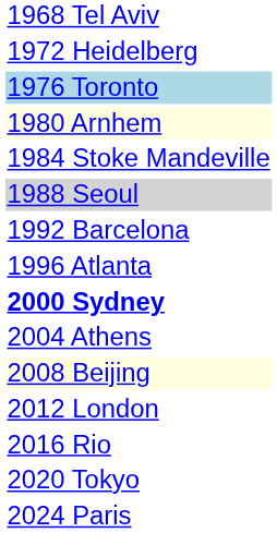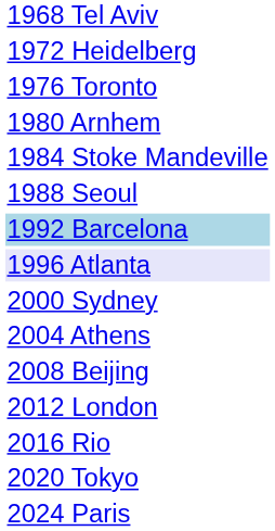1976 Toronto | column 1: lightblue background -> no background
1980 Arnhem | column 1: lightyellow background -> no background
1988 Seoul | column 1: lightgrey background -> no background
1992 Barcelona | column 1: no background -> lightblue background
1996 Atlanta | column 1: no background -> lavender background
2000 Sydney | column 1: bold -> normal
2008 Beijing | column 1: lightyellow background -> no background
